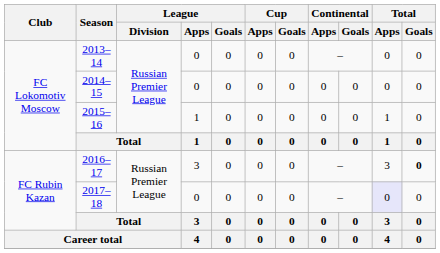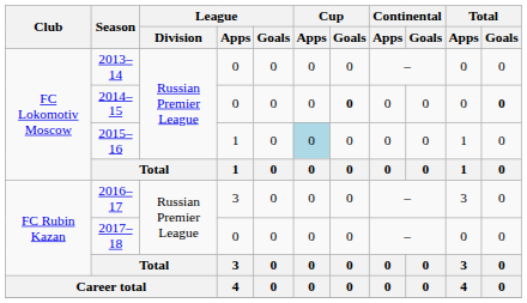2014–15 | Cup / Goals: normal -> bold
2014–15 | Total / Goals: normal -> bold
2015–16 | Cup / Apps: no background -> lightblue background
2016–17 | Total / Goals: bold -> normal
2017–18 | Total / Apps: lavender background -> no background
